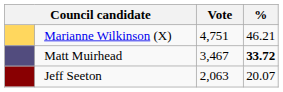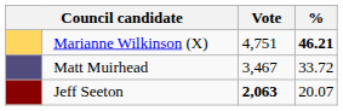Marianne Wilkinson (X) | %: normal -> bold
Matt Muirhead | %: bold -> normal
Jeff Seeton | Vote: normal -> bold
